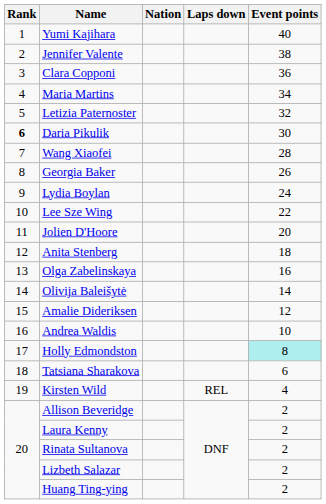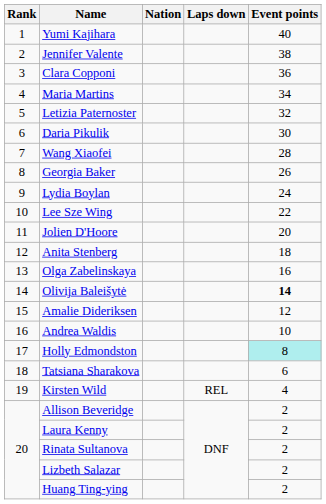Daria Pikulik | Rank: bold -> normal
Olivija Baleišytė | Event points: normal -> bold
